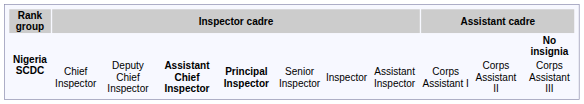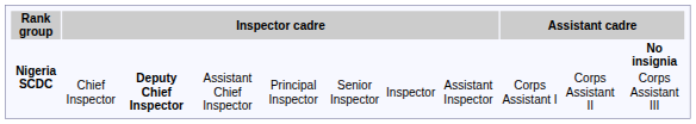Chief Inspector | column 3: normal -> bold
Chief Inspector | column 4: bold -> normal
Chief Inspector | column 5: bold -> normal
